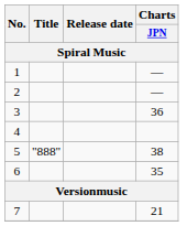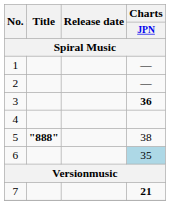3 | Charts / JPN: normal -> bold
5 | Title: normal -> bold
6 | Charts / JPN: no background -> lightblue background
7 | Charts / JPN: normal -> bold
